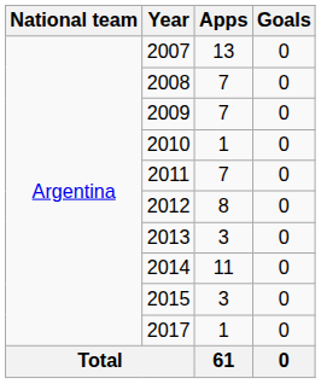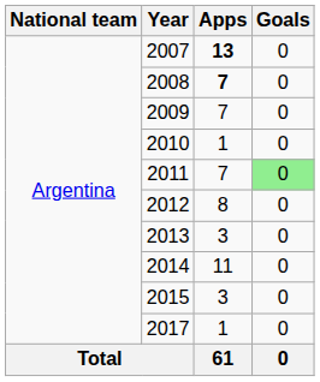2007 | Apps: normal -> bold
2008 | Apps: normal -> bold
2011 | Goals: no background -> lightgreen background
